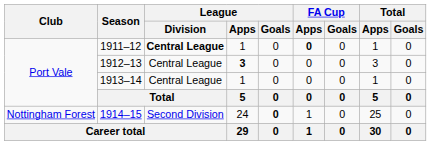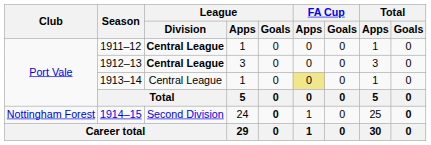1911–12 | FA Cup / Apps: bold -> normal
1912–13 | League / Division: normal -> bold
1912–13 | League / Apps: bold -> normal
1913–14 | FA Cup / Apps: no background -> khaki background
1914–15 | Total / Goals: normal -> bold
